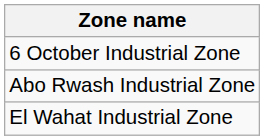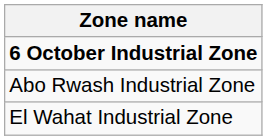row 2 | column 1: normal -> bold
